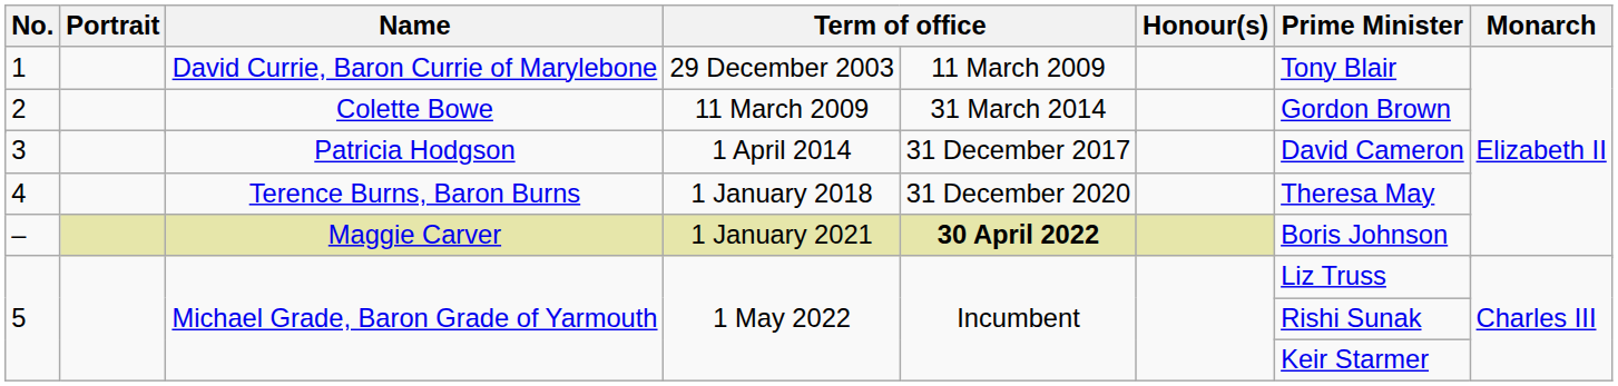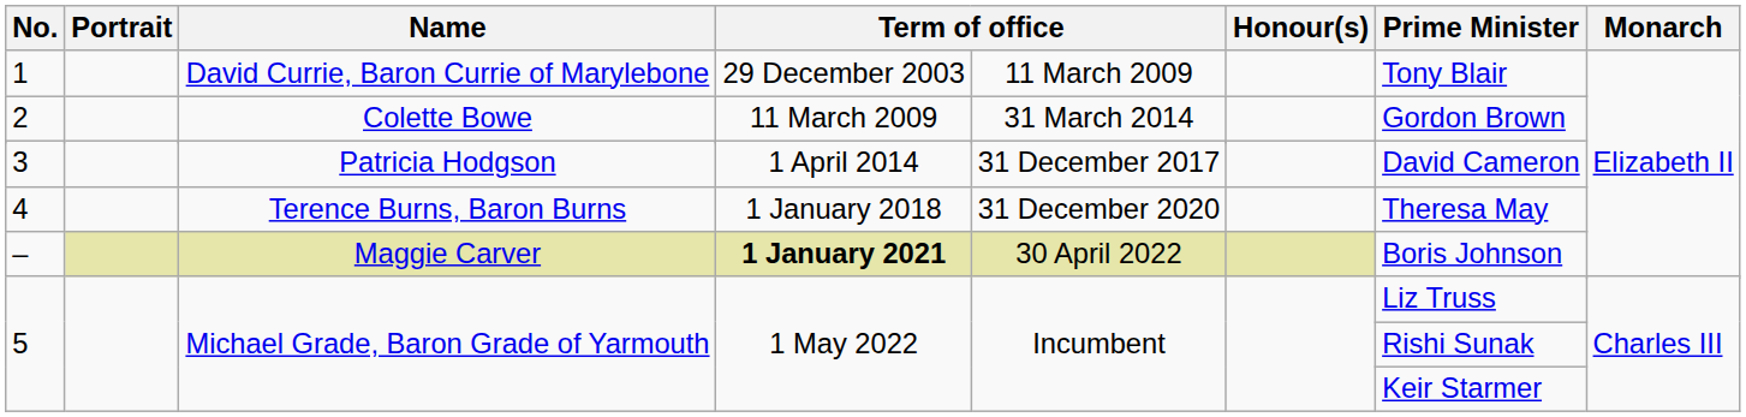– | column 4: normal -> bold
– | column 5: bold -> normal
